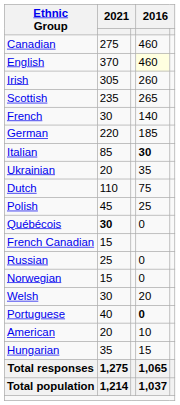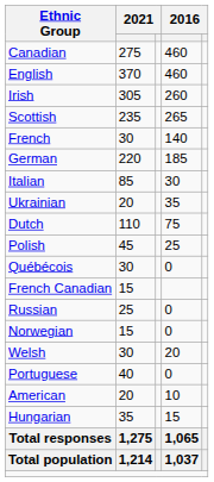English | column 4: lightyellow background -> no background
Italian | column 4: bold -> normal
Québécois | column 2: bold -> normal
Portuguese | column 4: bold -> normal
